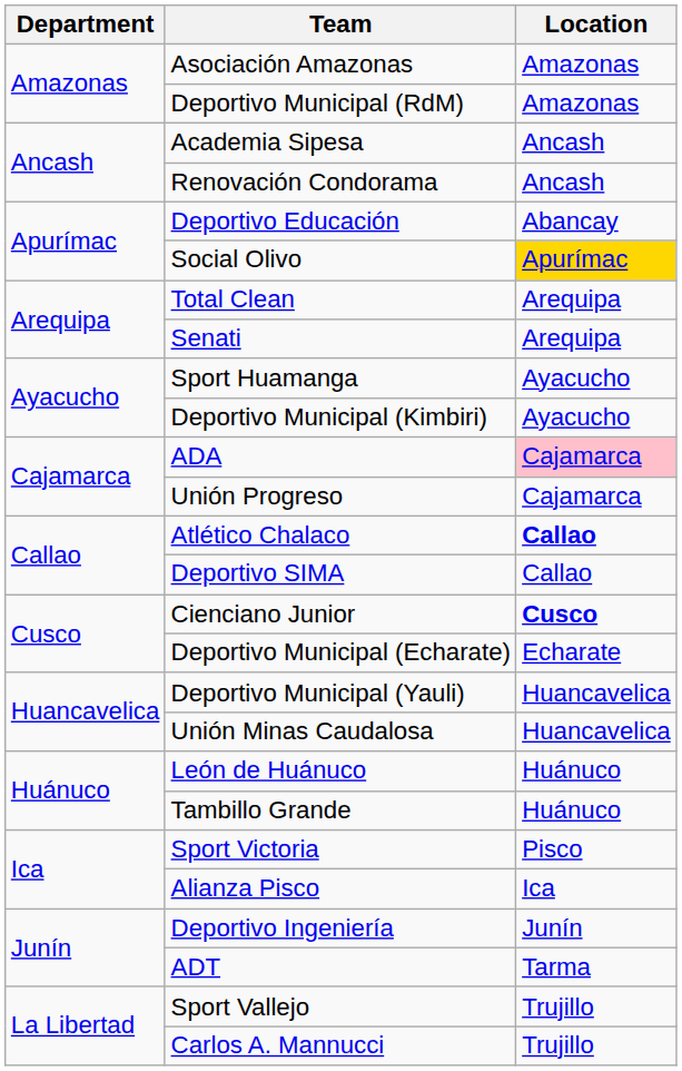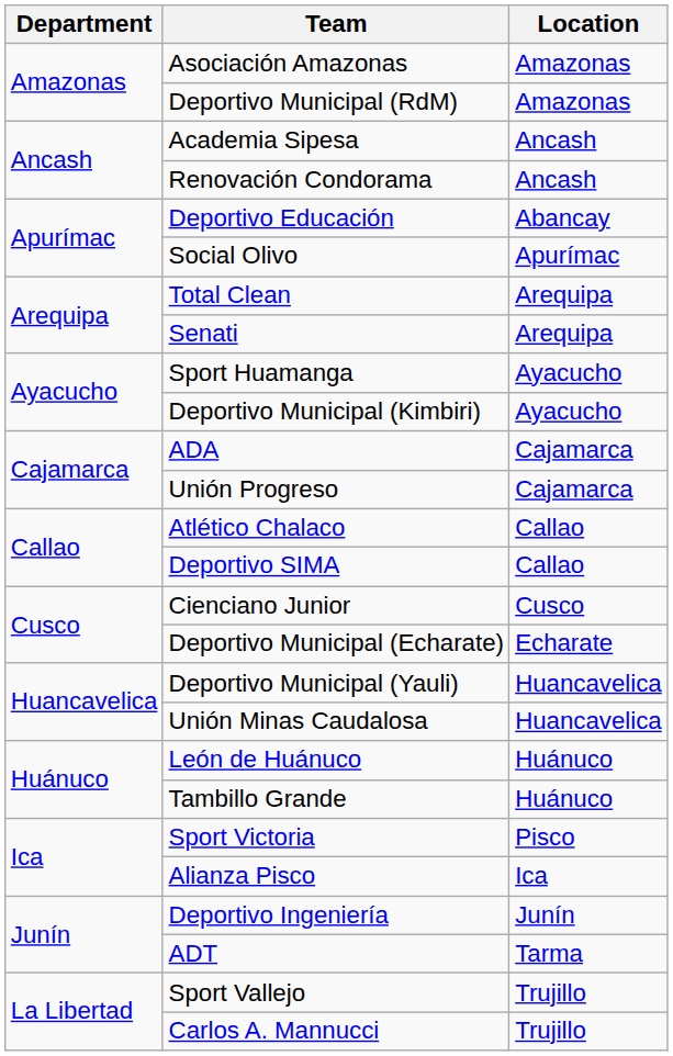Social Olivo | Location: gold background -> no background
ADA | Location: pink background -> no background
Atlético Chalaco | Location: bold -> normal
Cienciano Junior | Location: bold -> normal
